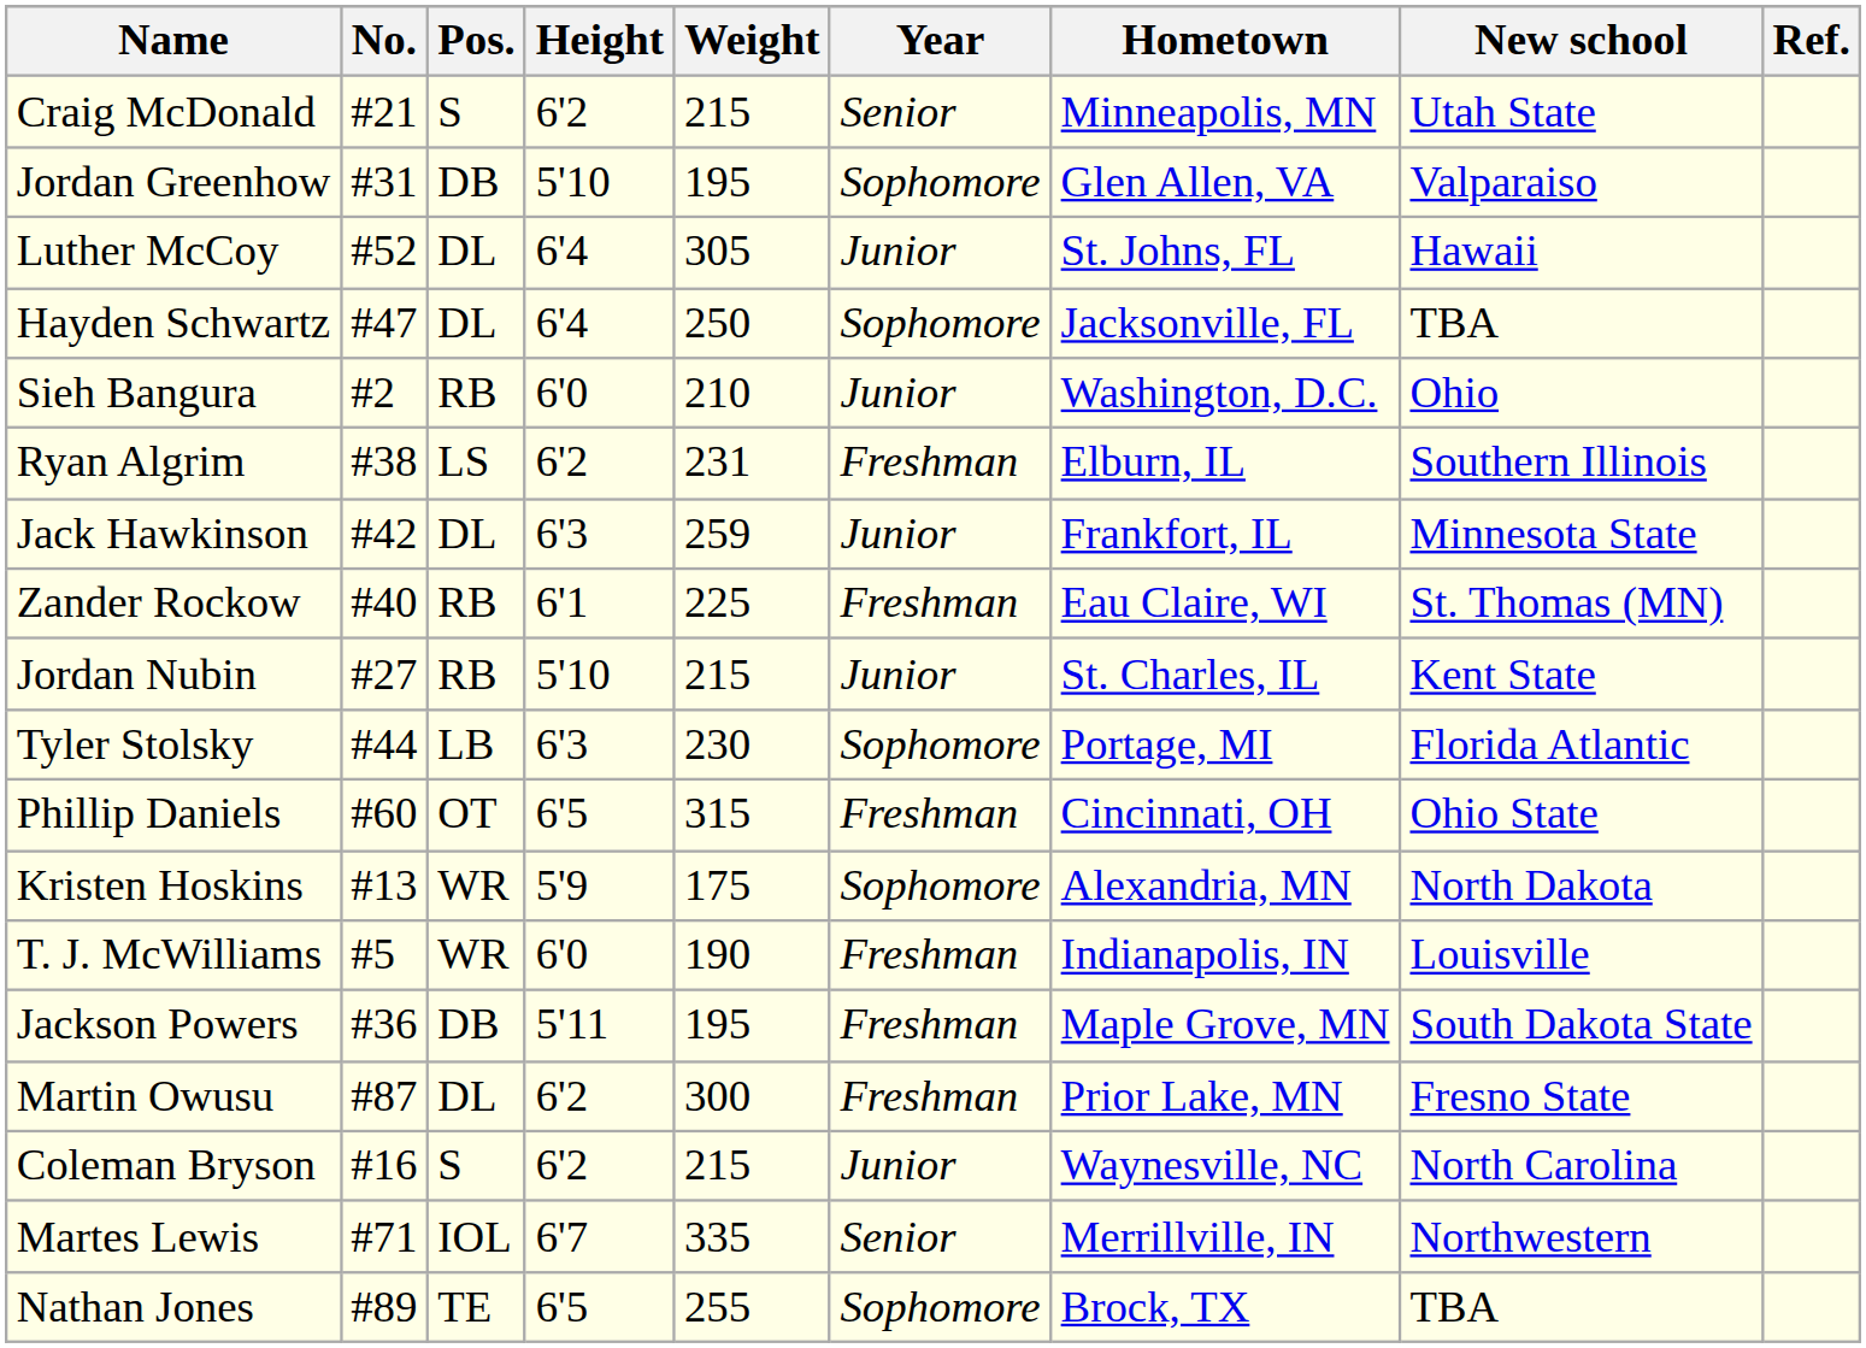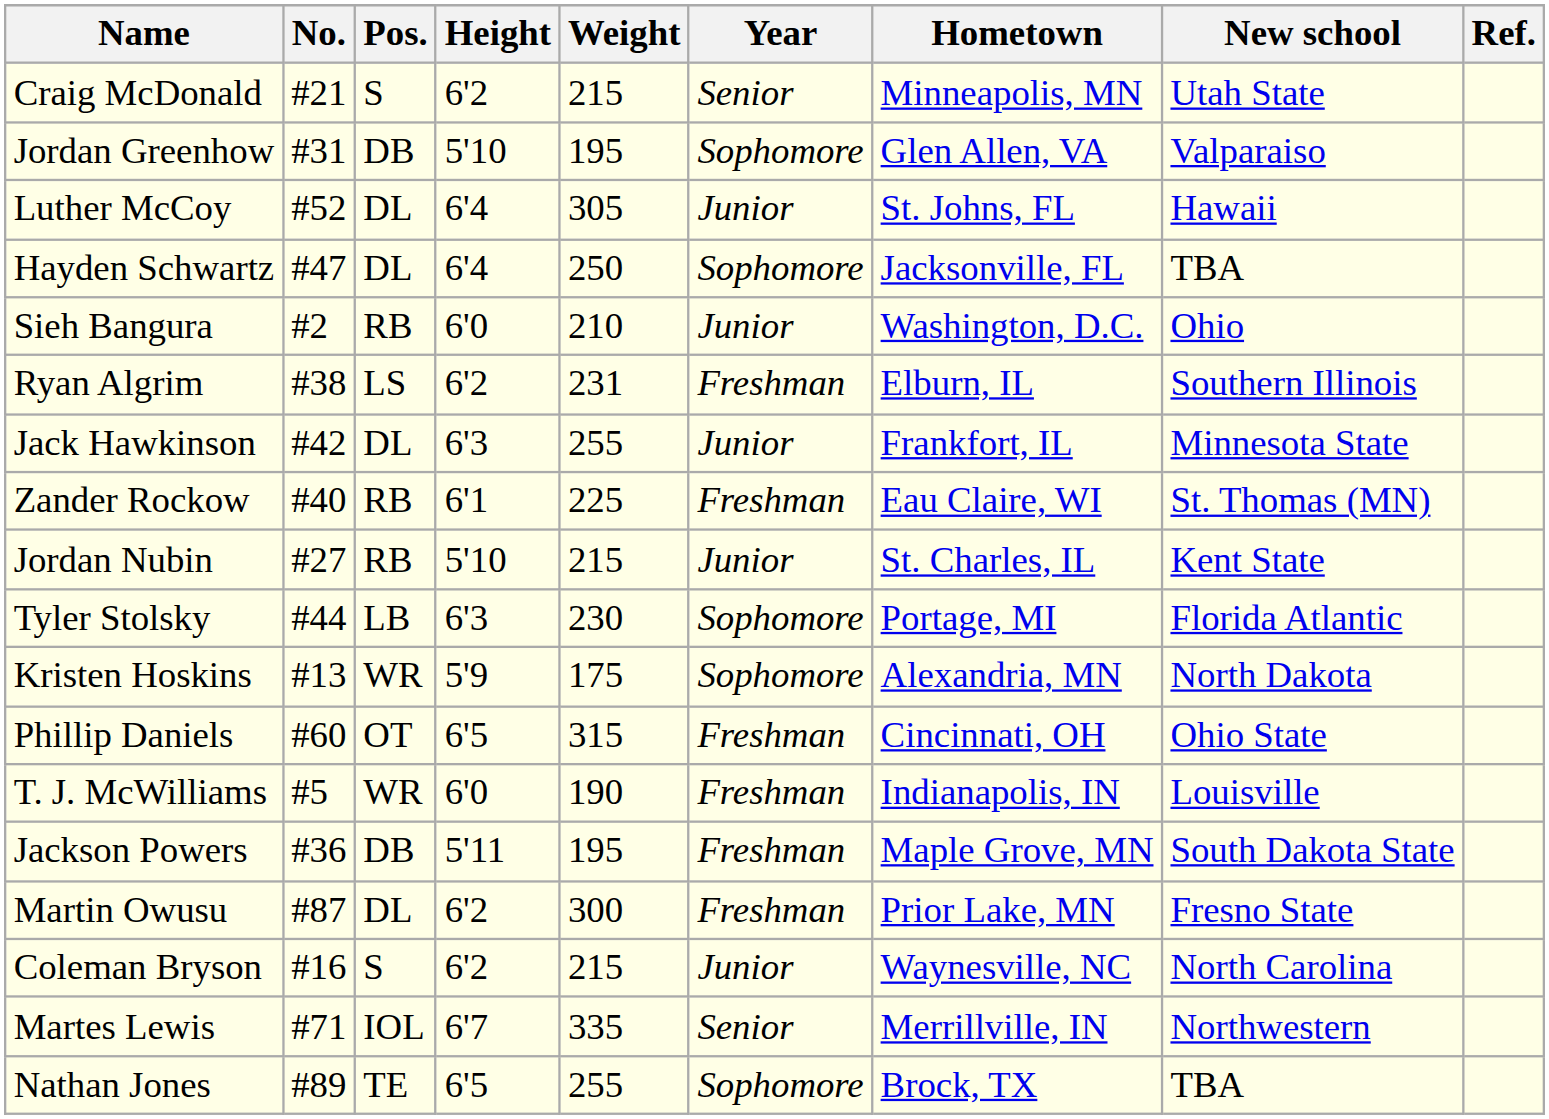Jack Hawkinson | Weight: 259 -> 255
rows swapped: Phillip Daniels <-> Kristen Hoskins
